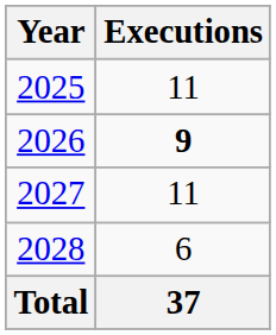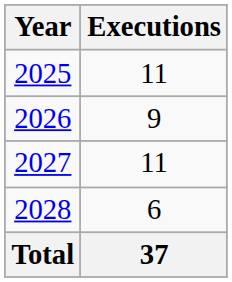2026 | Executions: bold -> normal
